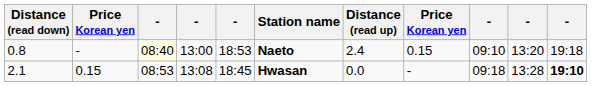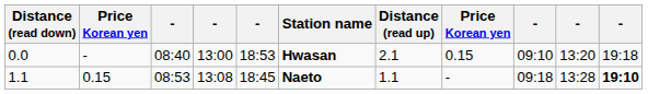row 2 | Distance (read down): 0.8 -> 0.0
row 2 | column 3: lightyellow background -> no background
row 2 | Station name: Naeto -> Hwasan
row 2 | Distance (read up): 2.4 -> 2.1
row 3 | Distance (read down): 2.1 -> 1.1
row 3 | Station name: Hwasan -> Naeto
row 3 | Distance (read up): 0.0 -> 1.1
